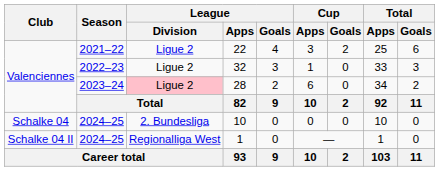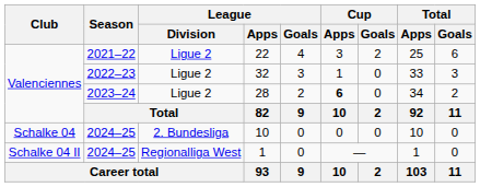28 | League / Division: pink background -> no background
28 | Cup / Apps: normal -> bold
